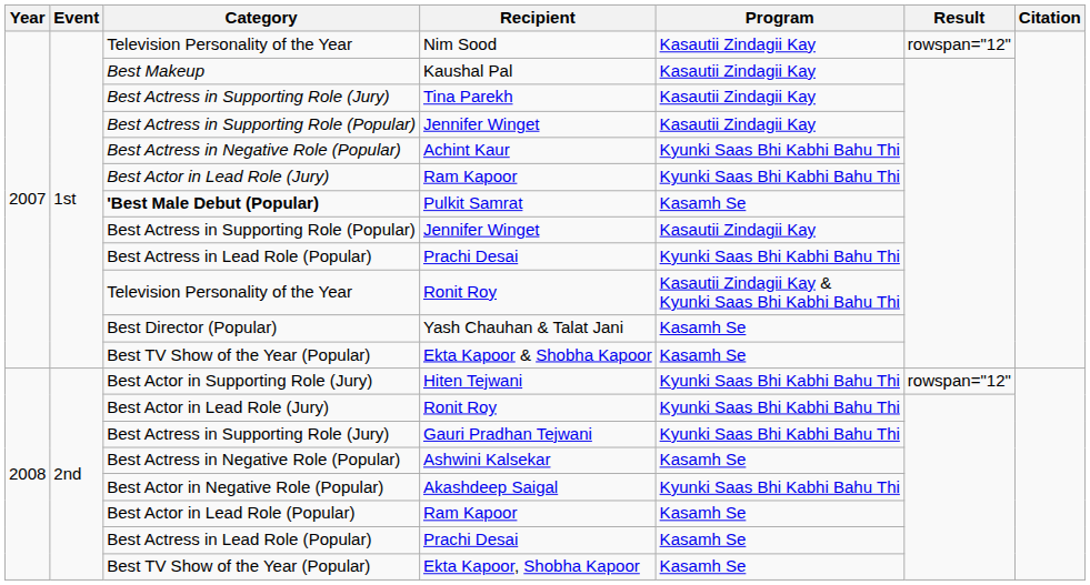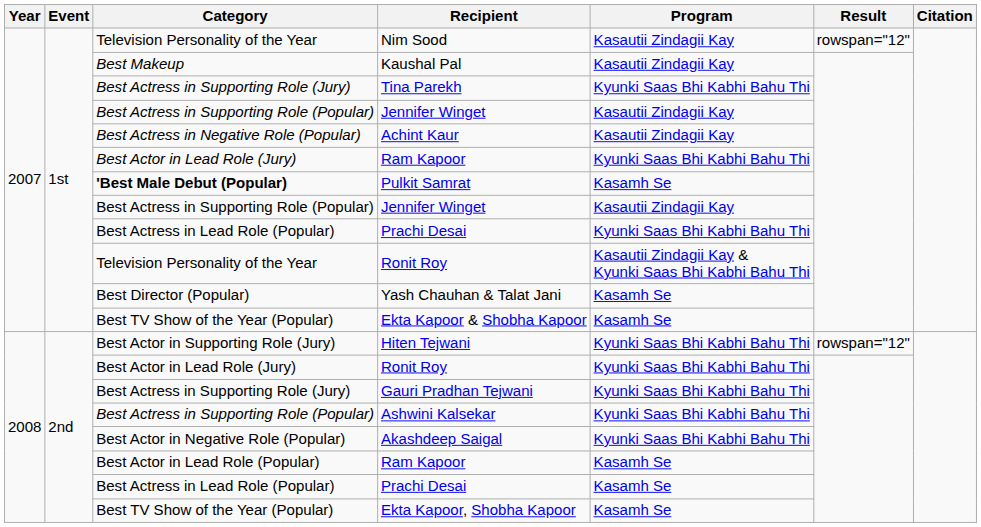Tina Parekh | Program: Kasautii Zindagii Kay -> Kyunki Saas Bhi Kabhi Bahu Thi
Achint Kaur | Program: Kyunki Saas Bhi Kabhi Bahu Thi -> Kasautii Zindagii Kay
Ashwini Kalsekar | Category: Best Actress in Negative Role (Popular) -> Best Actress in Supporting Role (Popular)
Ashwini Kalsekar | Program: Kasamh Se -> Kyunki Saas Bhi Kabhi Bahu Thi
